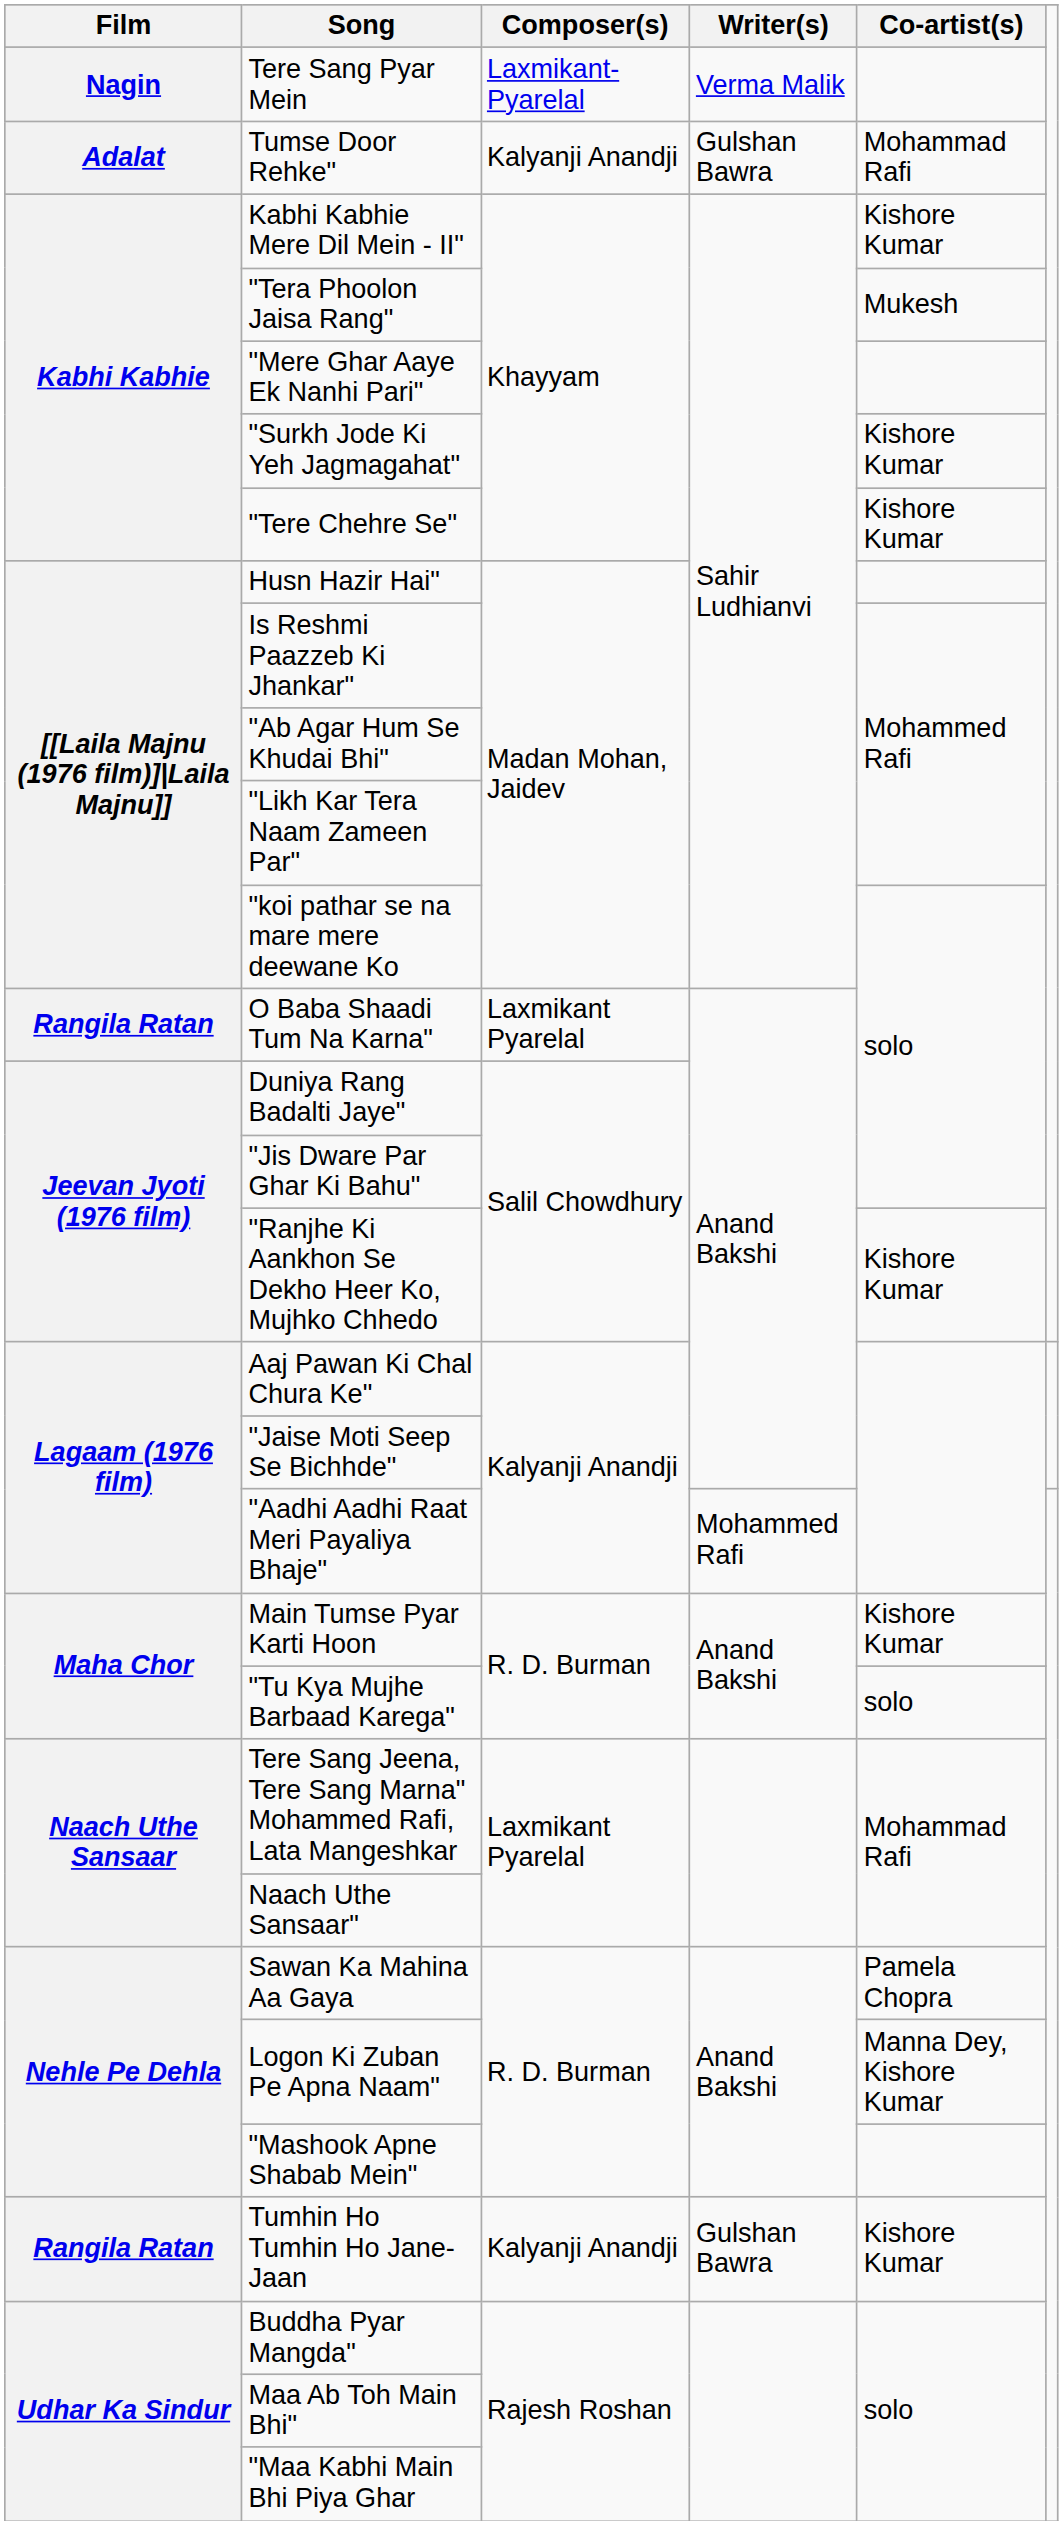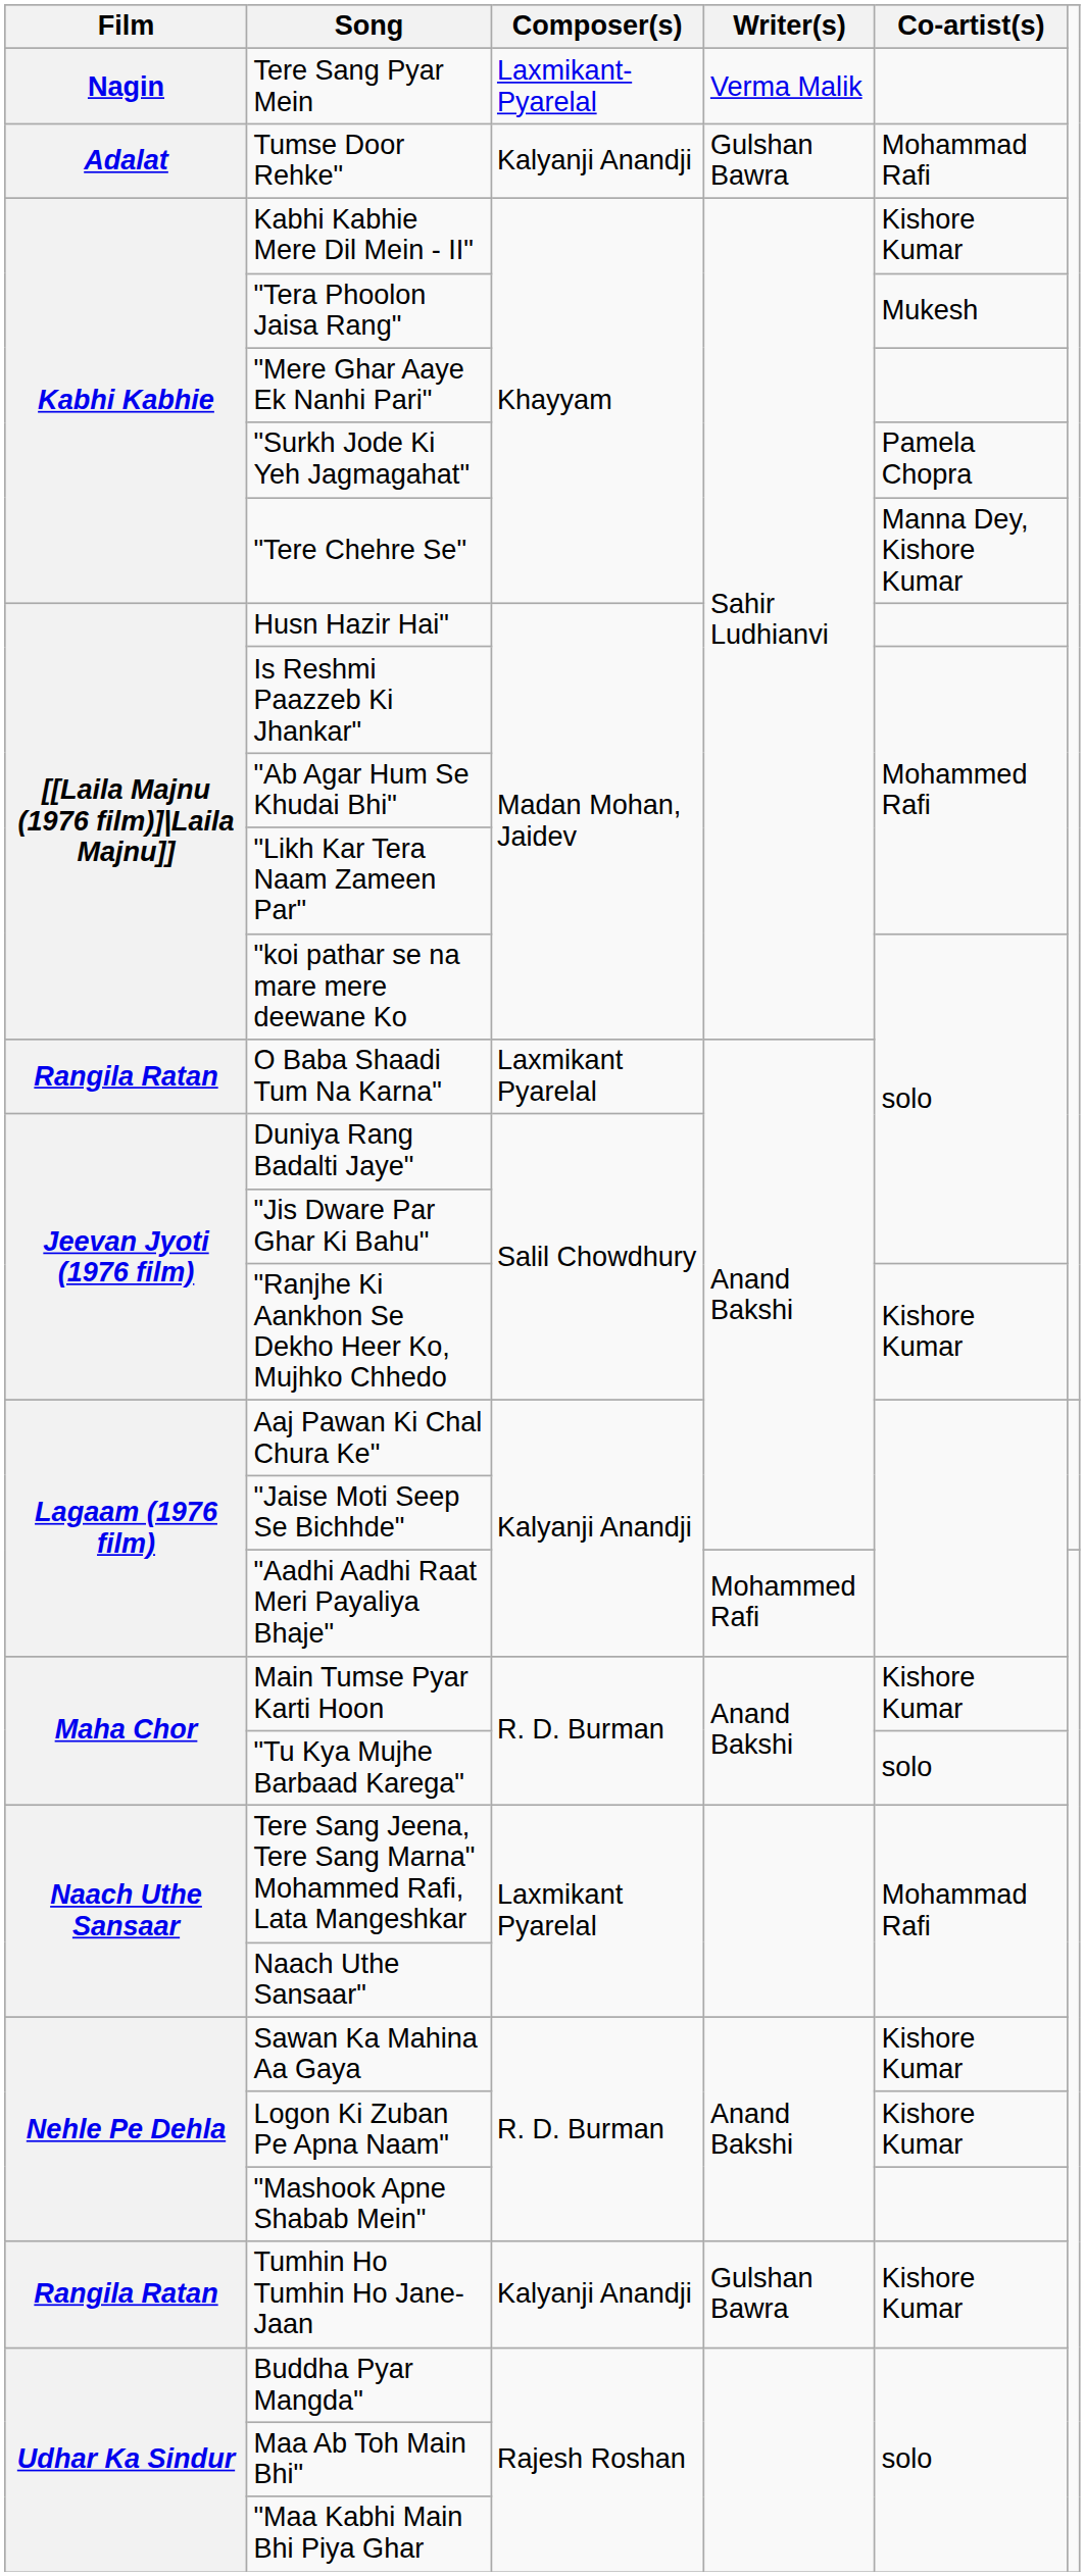"Surkh Jode Ki Yeh Jagmagahat" | Co-artist(s): Kishore Kumar -> Pamela Chopra
"Tere Chehre Se" | Co-artist(s): Kishore Kumar -> Manna Dey, Kishore Kumar
Sawan Ka Mahina Aa Gaya | Co-artist(s): Pamela Chopra -> Kishore Kumar
Logon Ki Zuban Pe Apna Naam" | Co-artist(s): Manna Dey, Kishore Kumar -> Kishore Kumar
